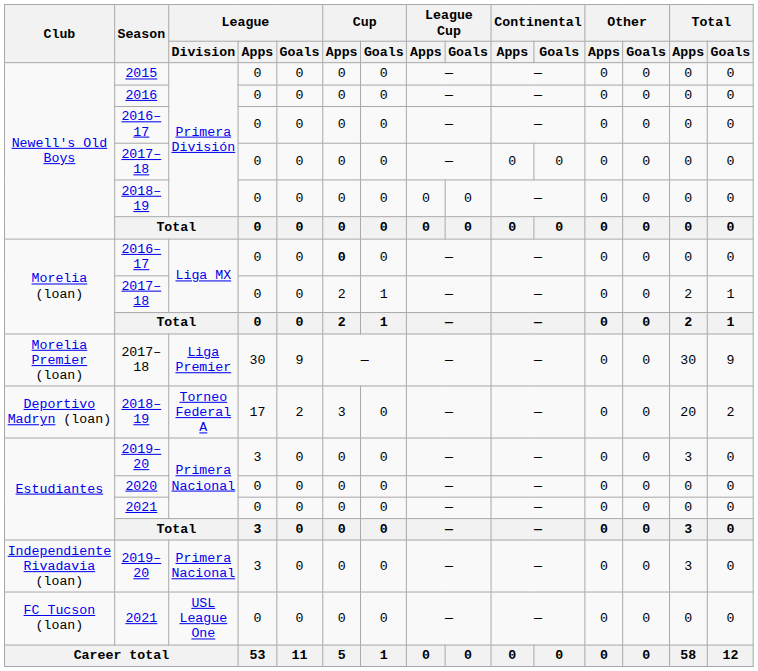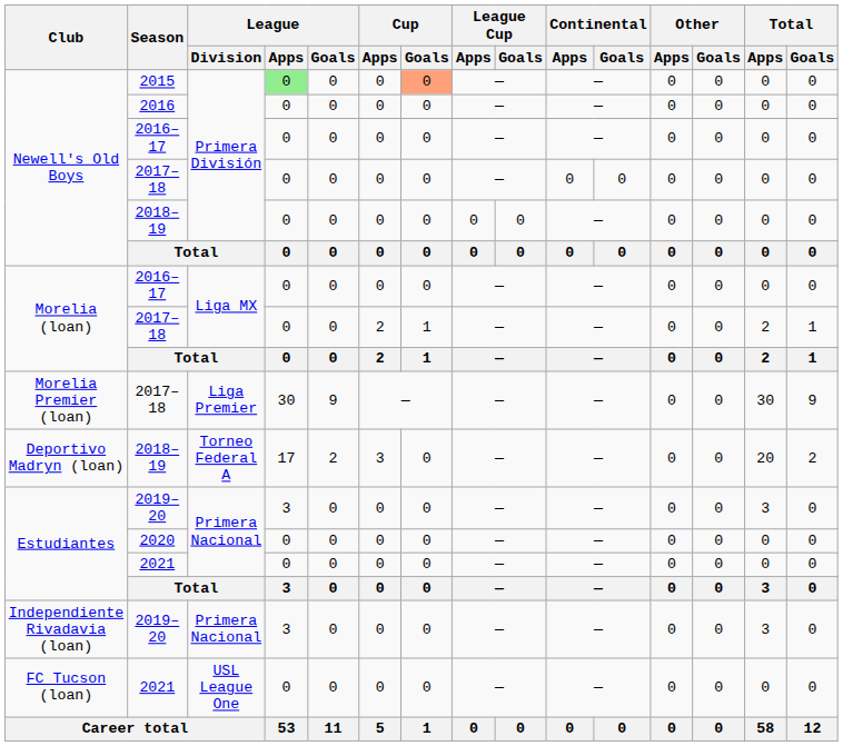2015 | League / Apps: no background -> lightgreen background
2015 | Cup / Goals: no background -> lightsalmon background
Morelia (loan) / 2016–17 | Cup / Apps: bold -> normal
